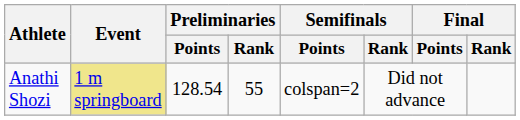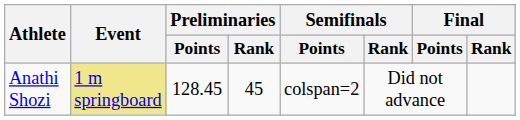Anathi Shozi | Preliminaries / Points: 128.54 -> 128.45
Anathi Shozi | Preliminaries / Rank: 55 -> 45
